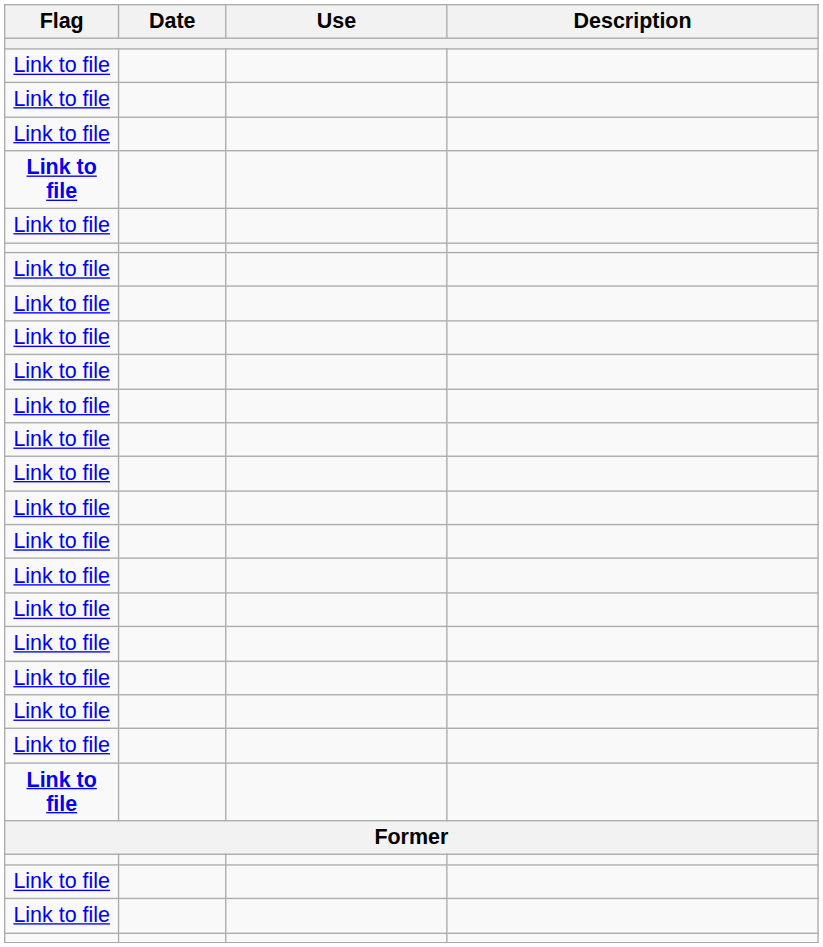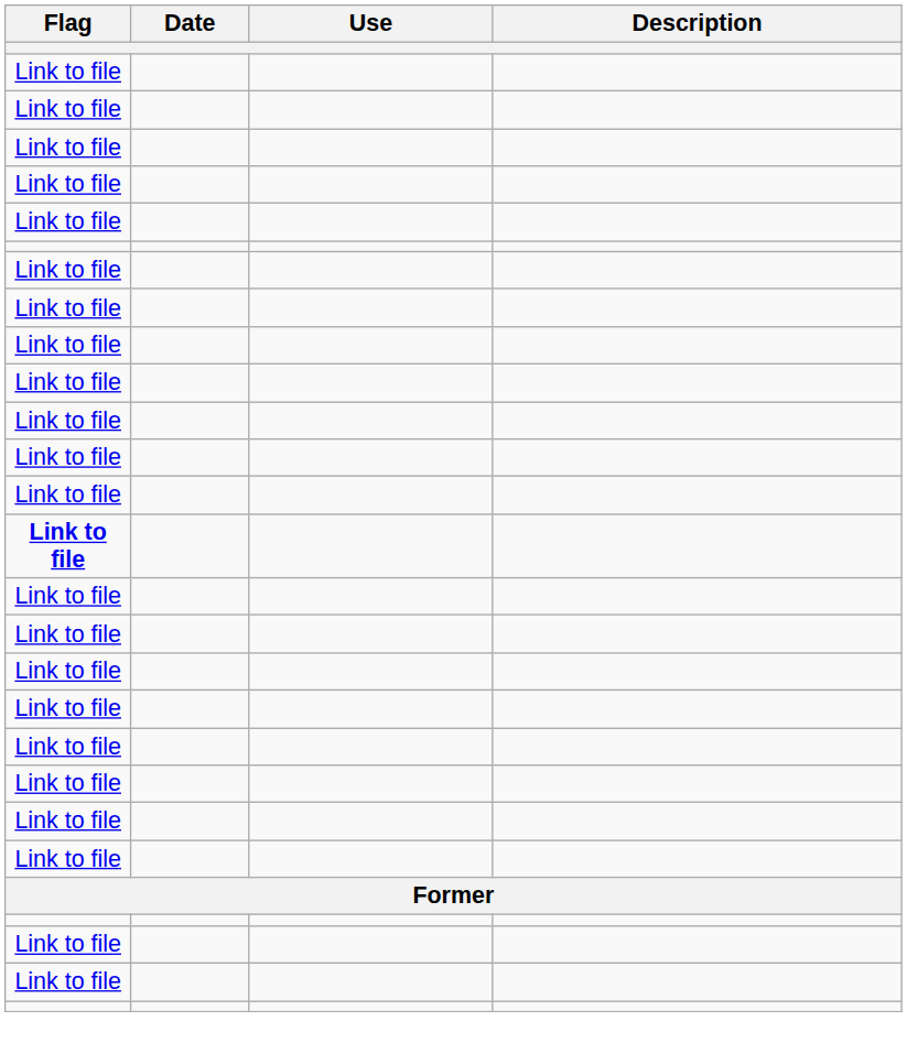row 6 | Flag: bold -> normal
row 16 | Flag: normal -> bold
row 24 | Flag: bold -> normal
